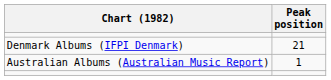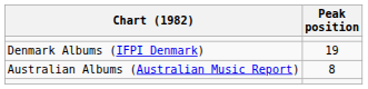row 3 | Peak position: 21 -> 19
row 4 | Peak position: 1 -> 8
